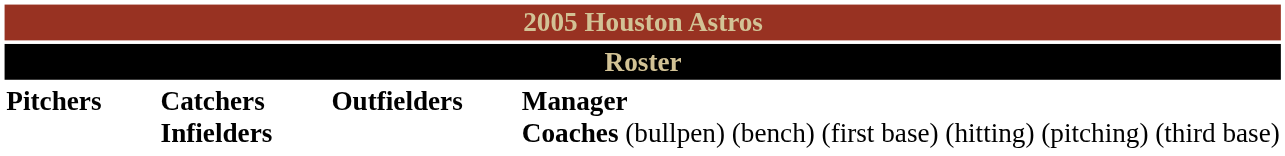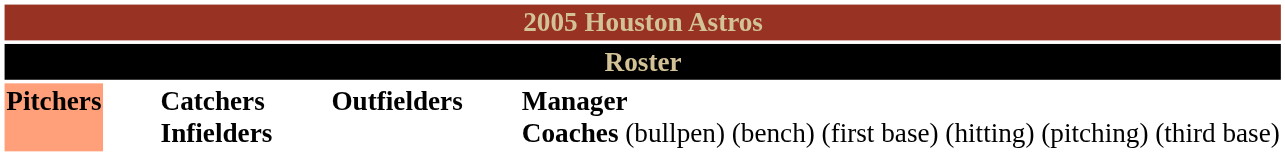Pitchers | column 1: no background -> lightsalmon background
